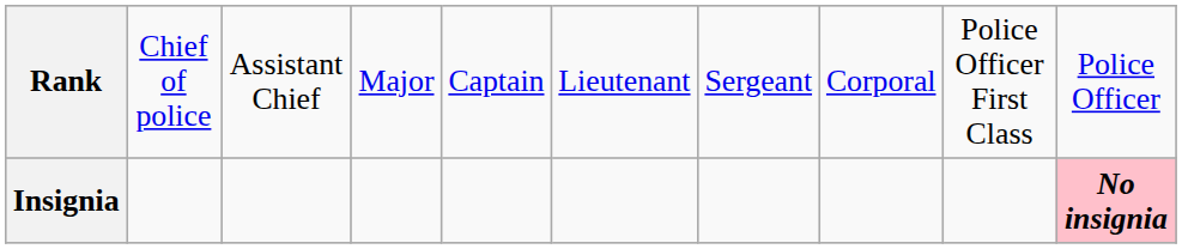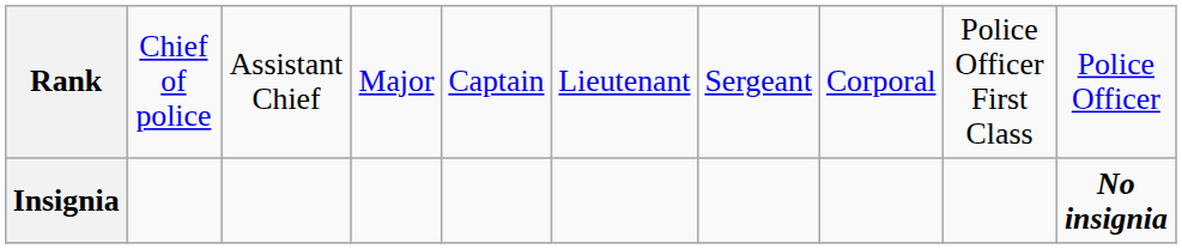Insignia | column 10: pink background -> no background
